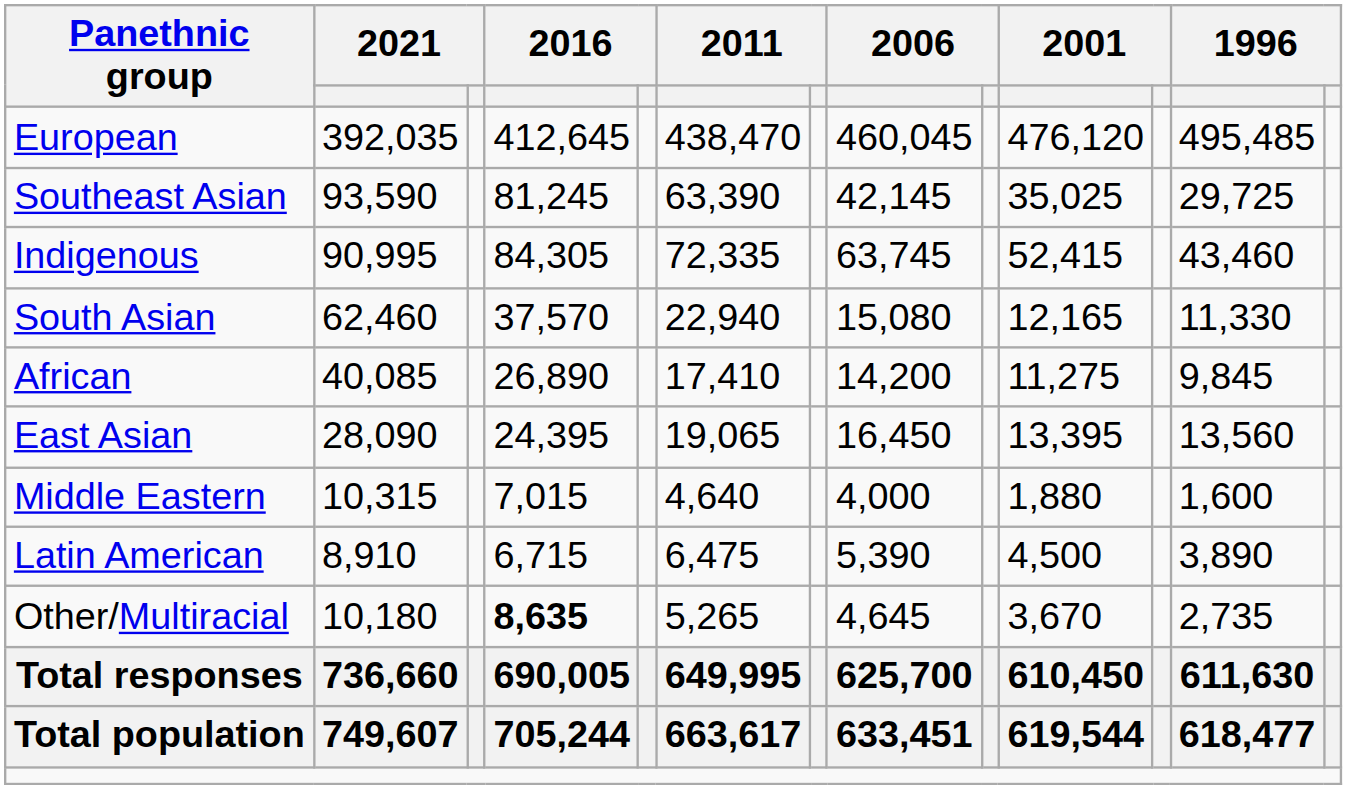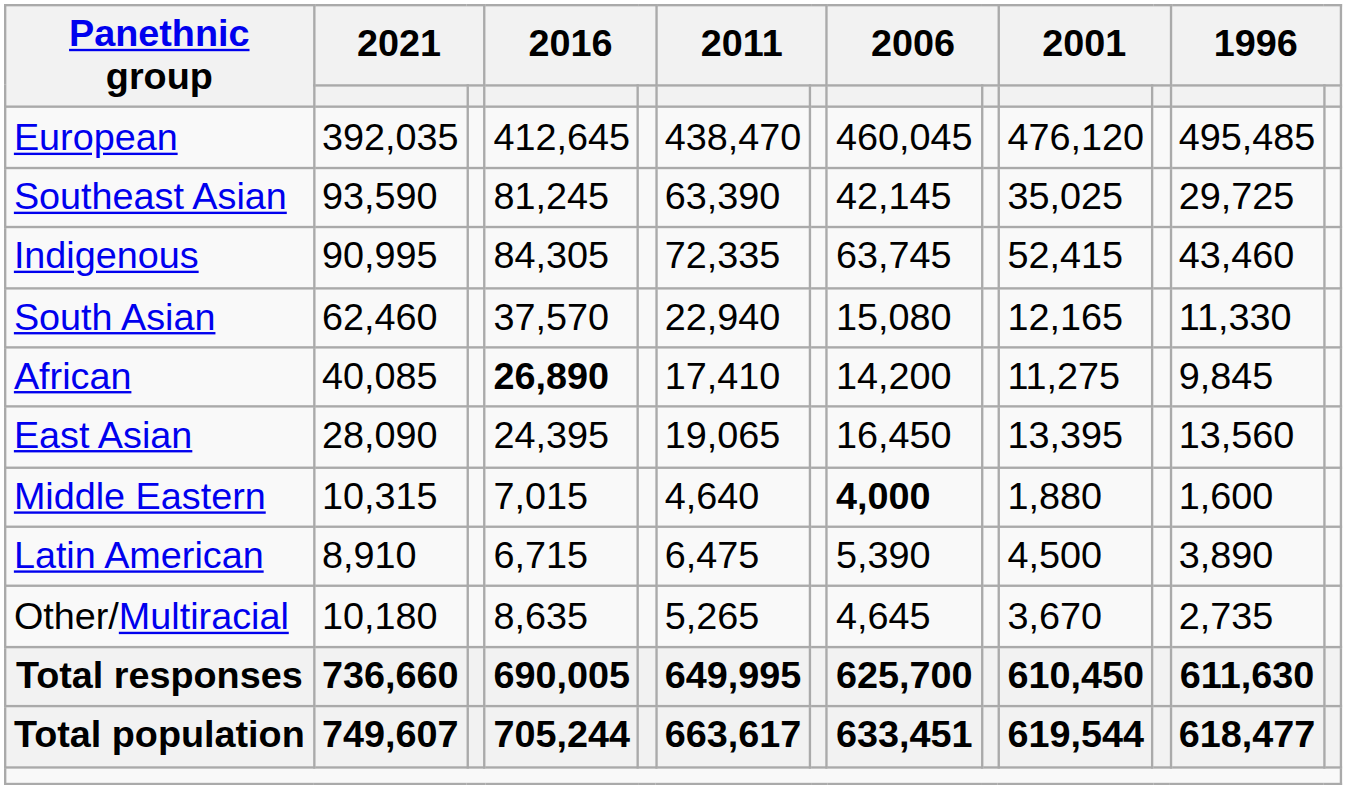African | column 4: normal -> bold
Middle Eastern | column 8: normal -> bold
Other/Multiracial | column 4: bold -> normal
